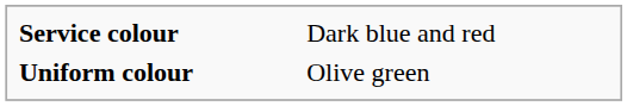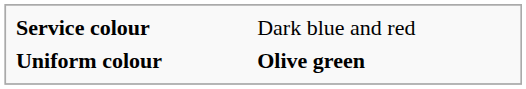Uniform colour | column 2: normal -> bold
